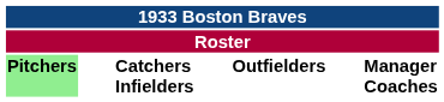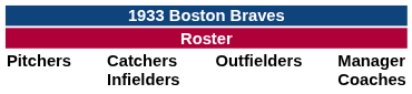Pitchers | column 1: lightgreen background -> no background
